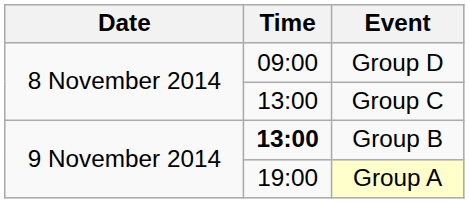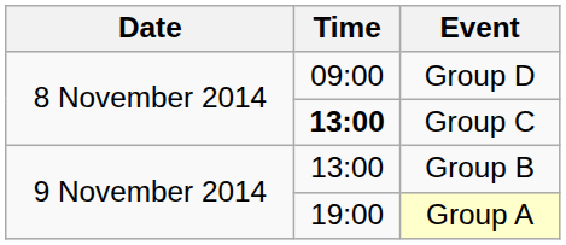Group C | Time: normal -> bold
Group B | Time: bold -> normal
